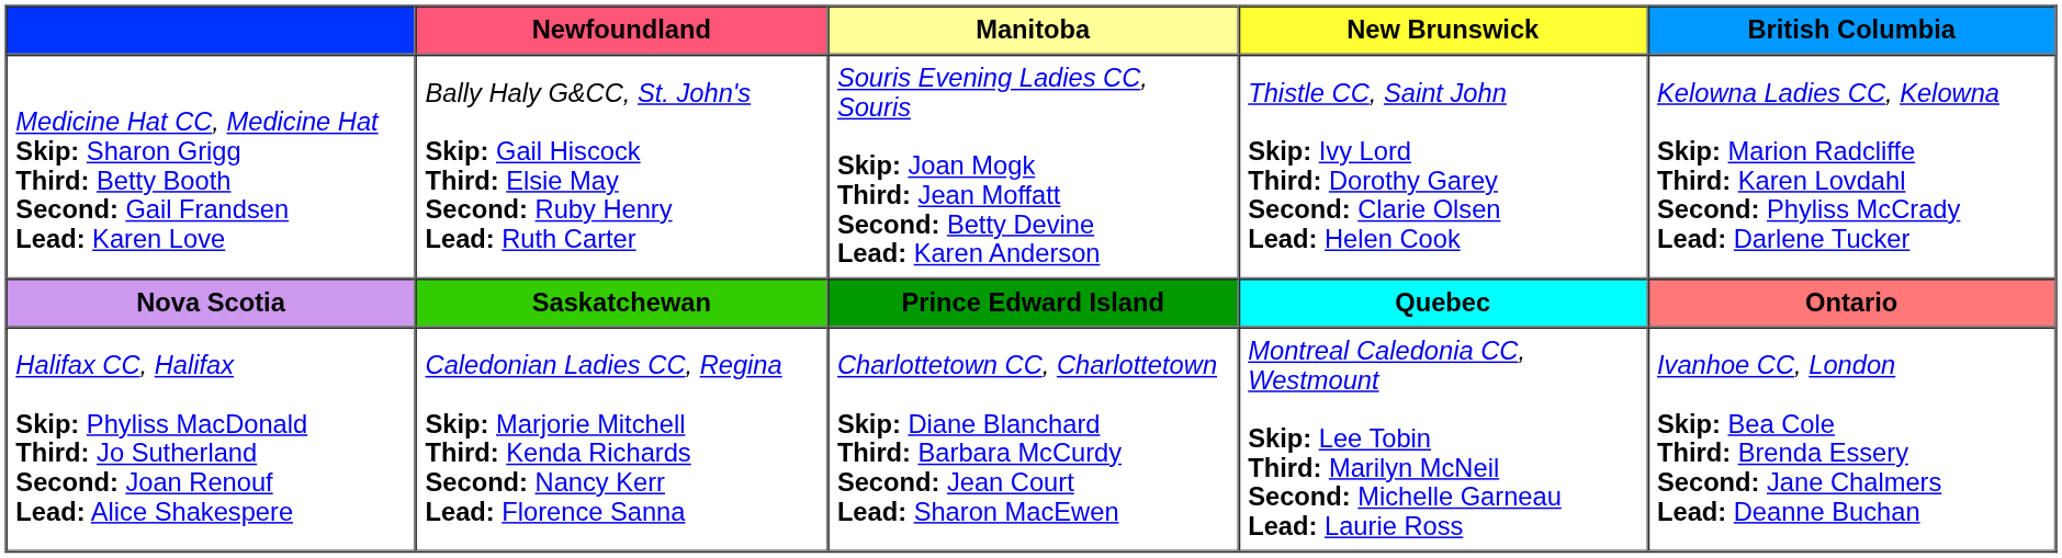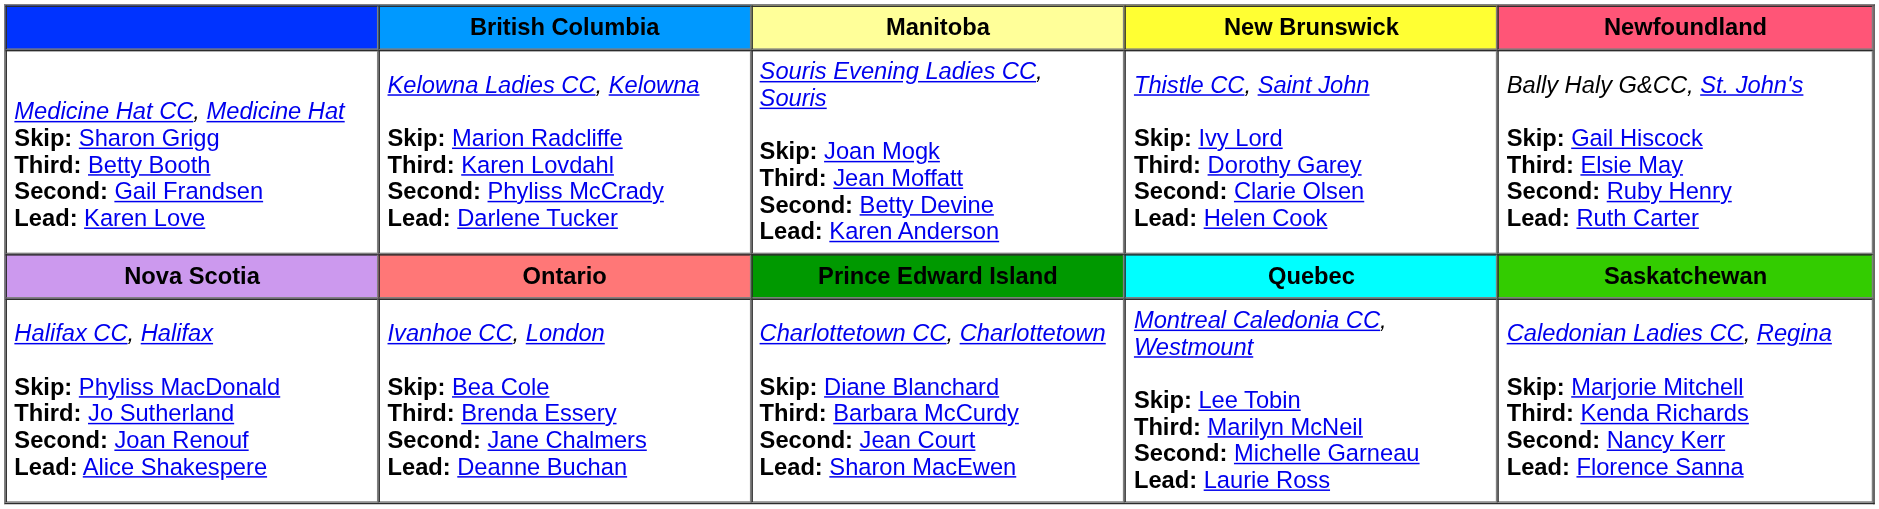columns swapped: British Columbia <-> Newfoundland
